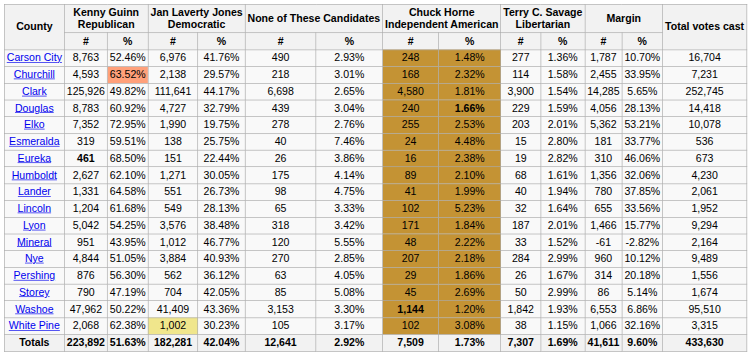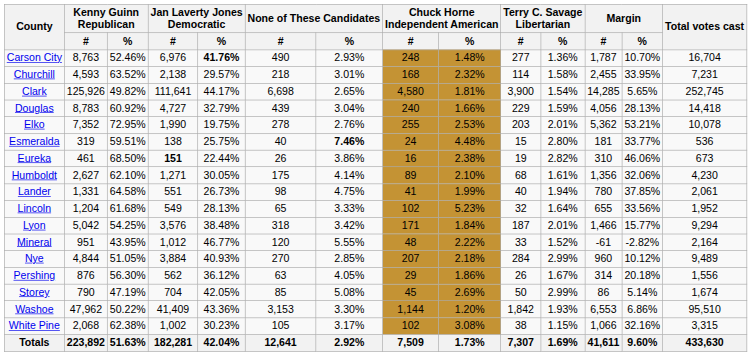Carson City | Jan Laverty Jones Democratic / %: normal -> bold
Churchill | Kenny Guinn Republican / %: lightsalmon background -> no background
Douglas | Chuck Horne Independent American / %: bold -> normal
Esmeralda | None of These Candidates / %: normal -> bold
Eureka | Kenny Guinn Republican / #: bold -> normal
Eureka | Jan Laverty Jones Democratic / #: normal -> bold
Washoe | Chuck Horne Independent American / #: bold -> normal
White Pine | Jan Laverty Jones Democratic / #: khaki background -> no background
